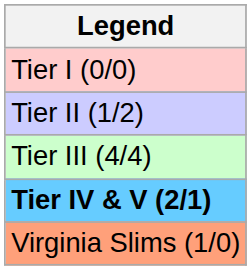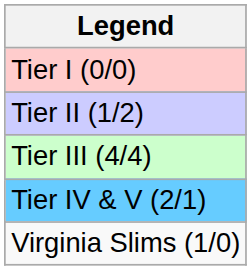row 5 | column 1: bold -> normal
row 6 | column 1: lightsalmon background -> no background
